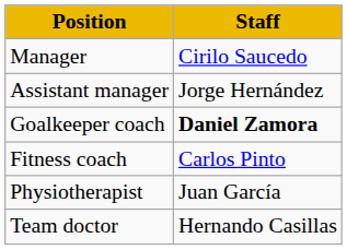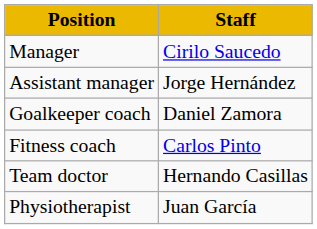Goalkeeper coach | Staff: bold -> normal
rows swapped: Physiotherapist <-> Team doctor
